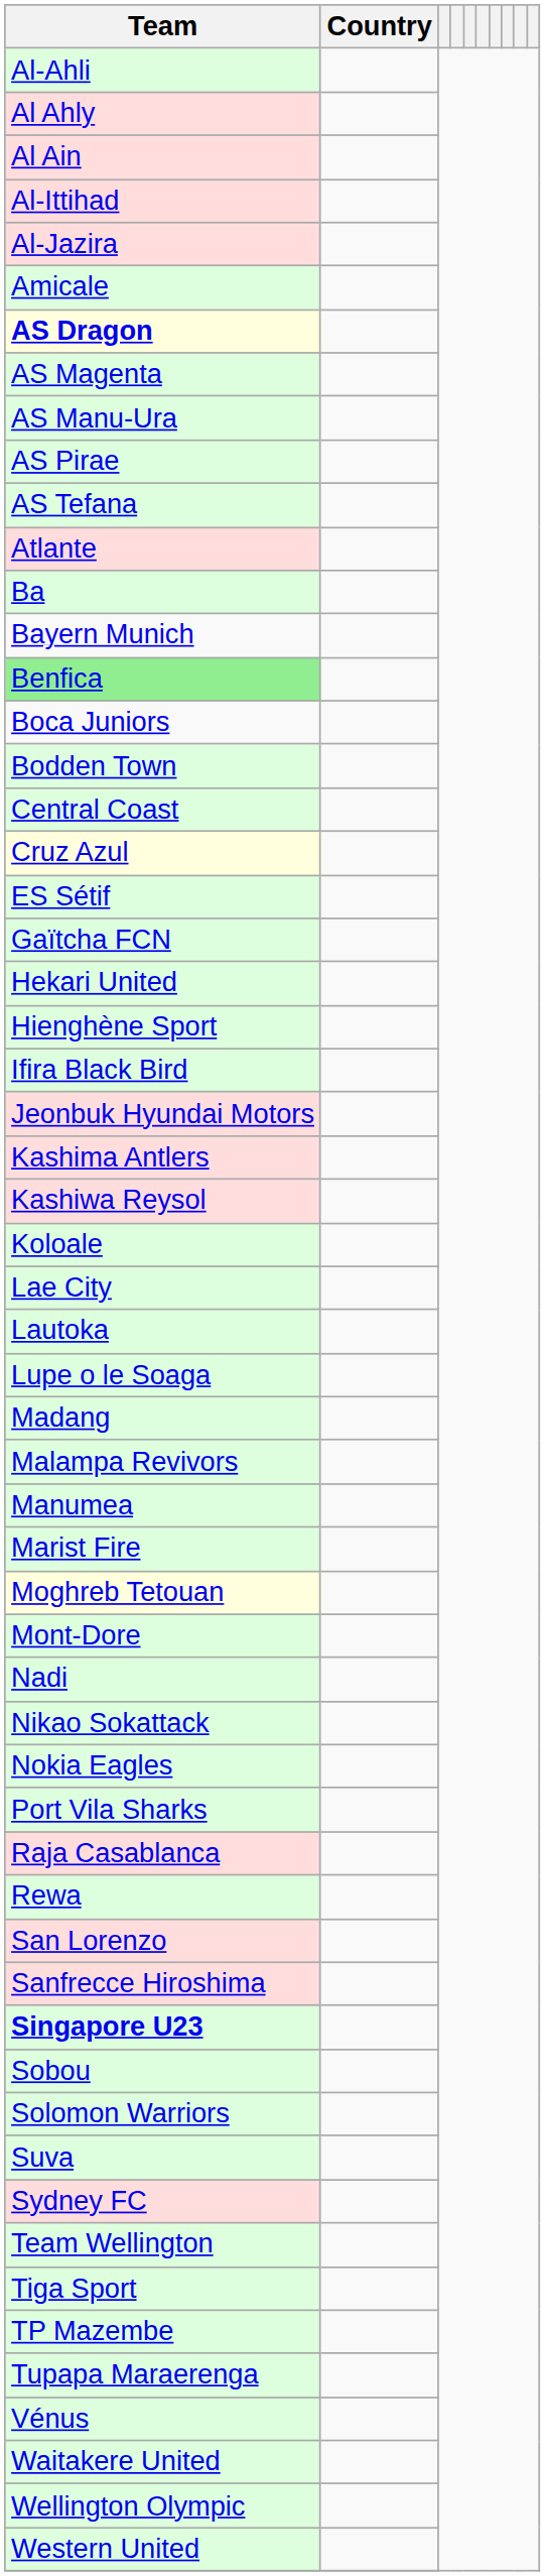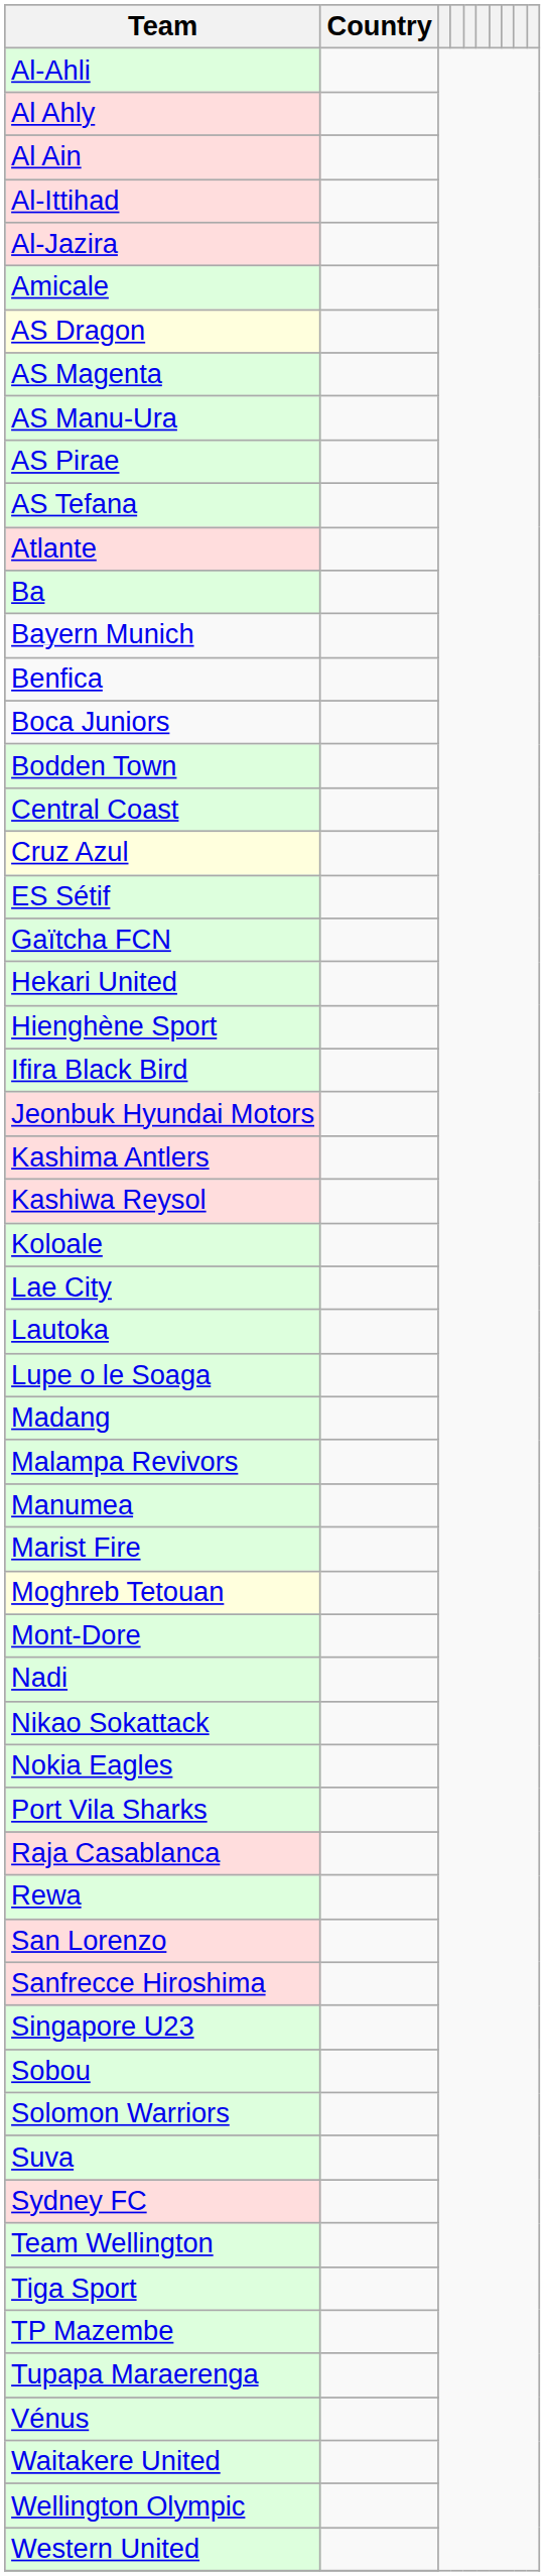AS Dragon | Team: bold -> normal
Benfica | Team: lightgreen background -> no background
Singapore U23 | Team: bold -> normal
